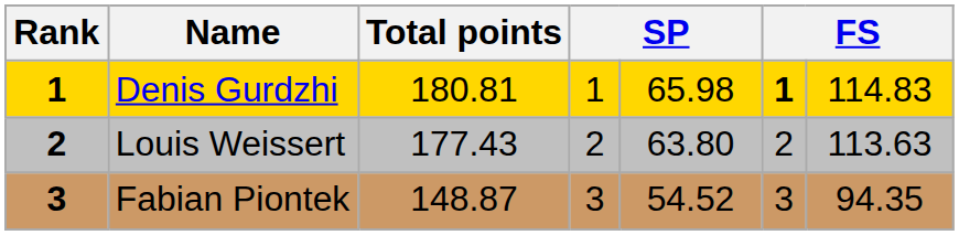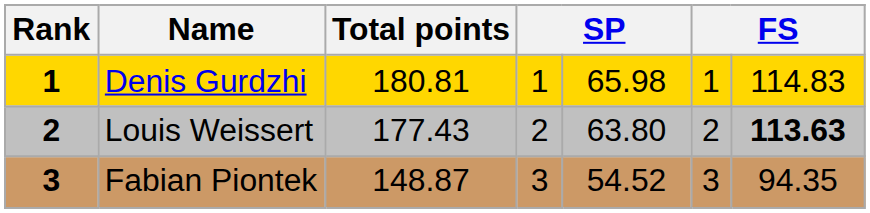Denis Gurdzhi | column 6: bold -> normal
Louis Weissert | column 7: normal -> bold
